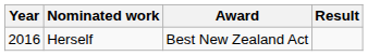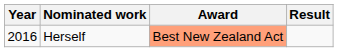Herself | Award: no background -> lightsalmon background
